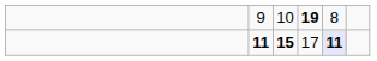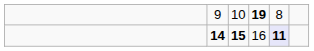row 2 | column 2: 11 -> 14
row 2 | column 4: 17 -> 16
